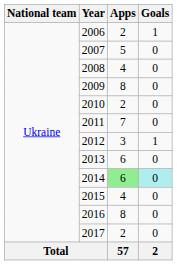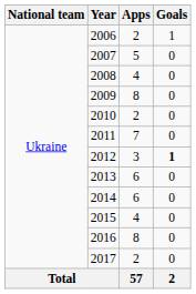2012 | Goals: normal -> bold
2014 | Apps: lightgreen background -> no background
2014 | Goals: paleturquoise background -> no background
